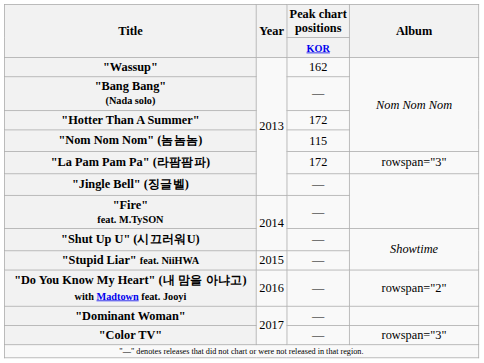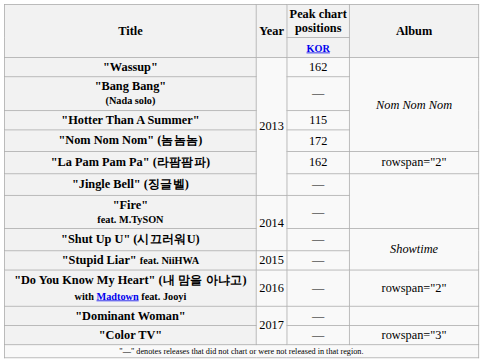"Hotter Than A Summer" | Peak chart positions / KOR: 172 -> 115
"Nom Nom Nom" (놈놈놈) | Peak chart positions / KOR: 115 -> 172
"La Pam Pam Pa" (라팜팜파) | Peak chart positions / KOR: 172 -> 162
"La Pam Pam Pa" (라팜팜파) | Album: rowspan="3" -> rowspan="2"
